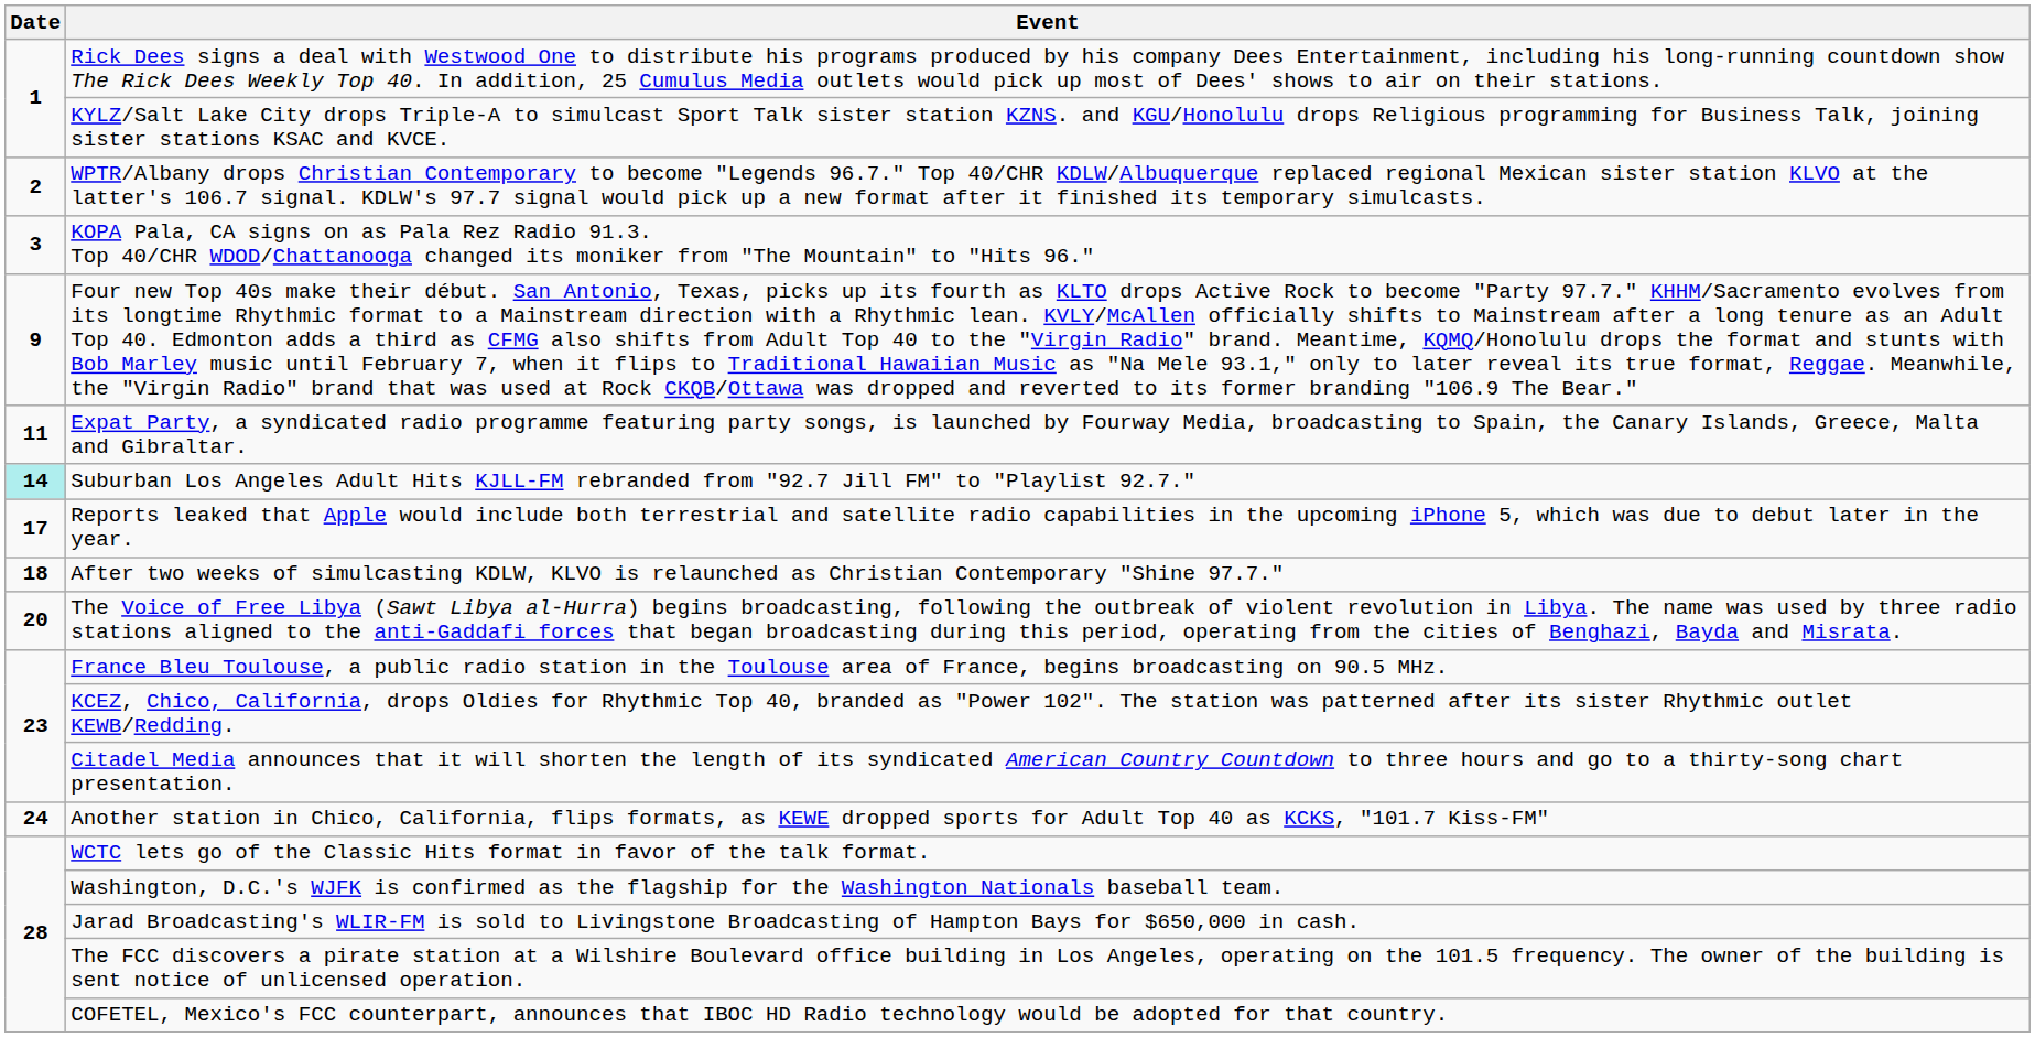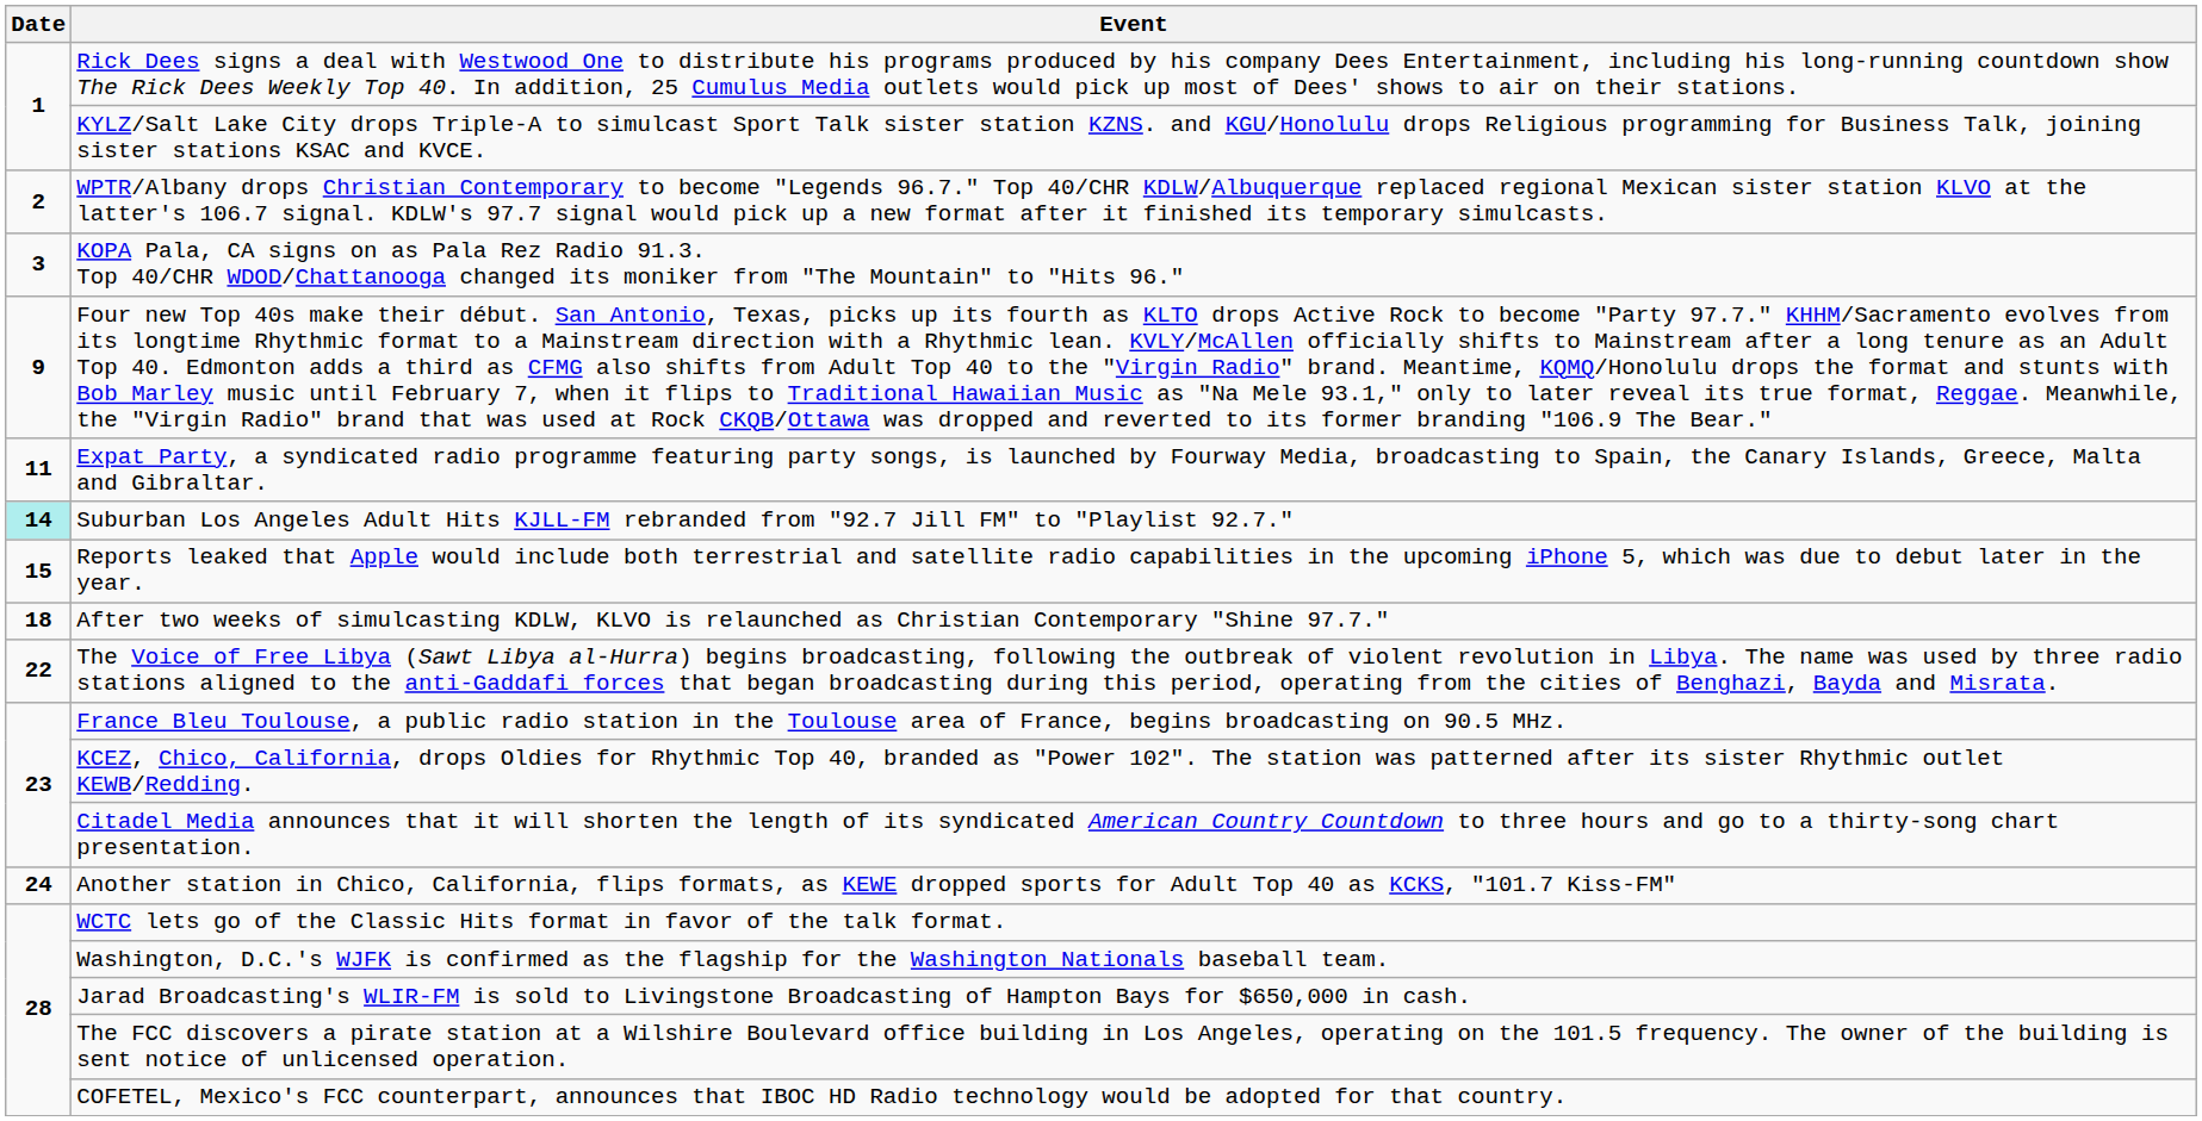row 9 | Date: 17 -> 15
row 11 | Date: 20 -> 22
